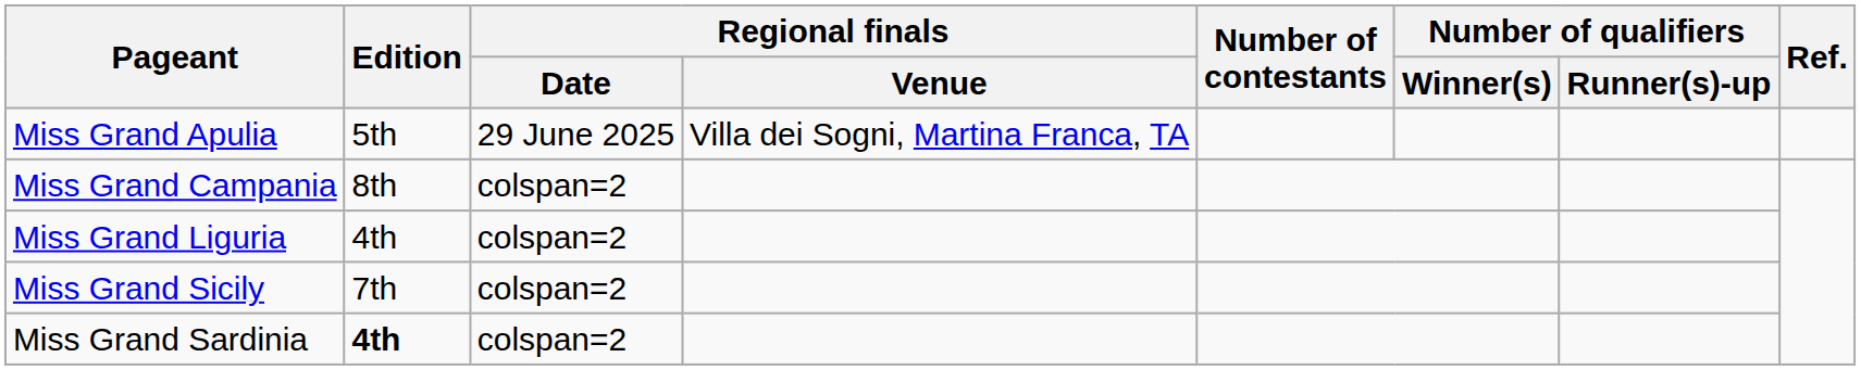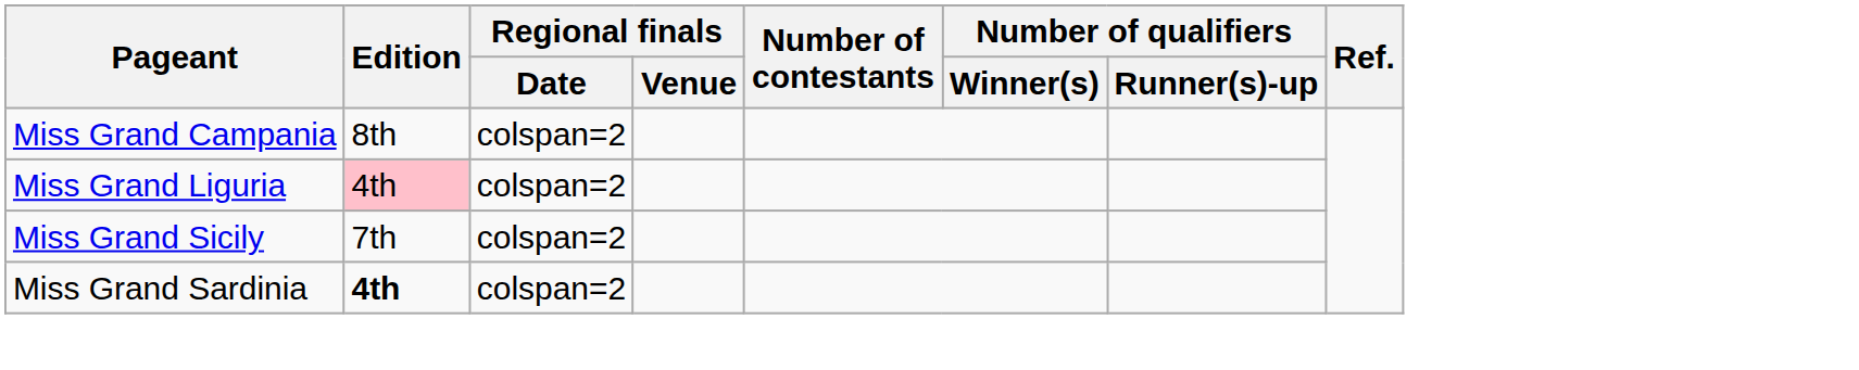- row: Miss Grand Apulia | 5th | 29 June 2025 | Villa dei Sogni, Martina Franca, TA
Miss Grand Liguria | Edition: no background -> pink background
